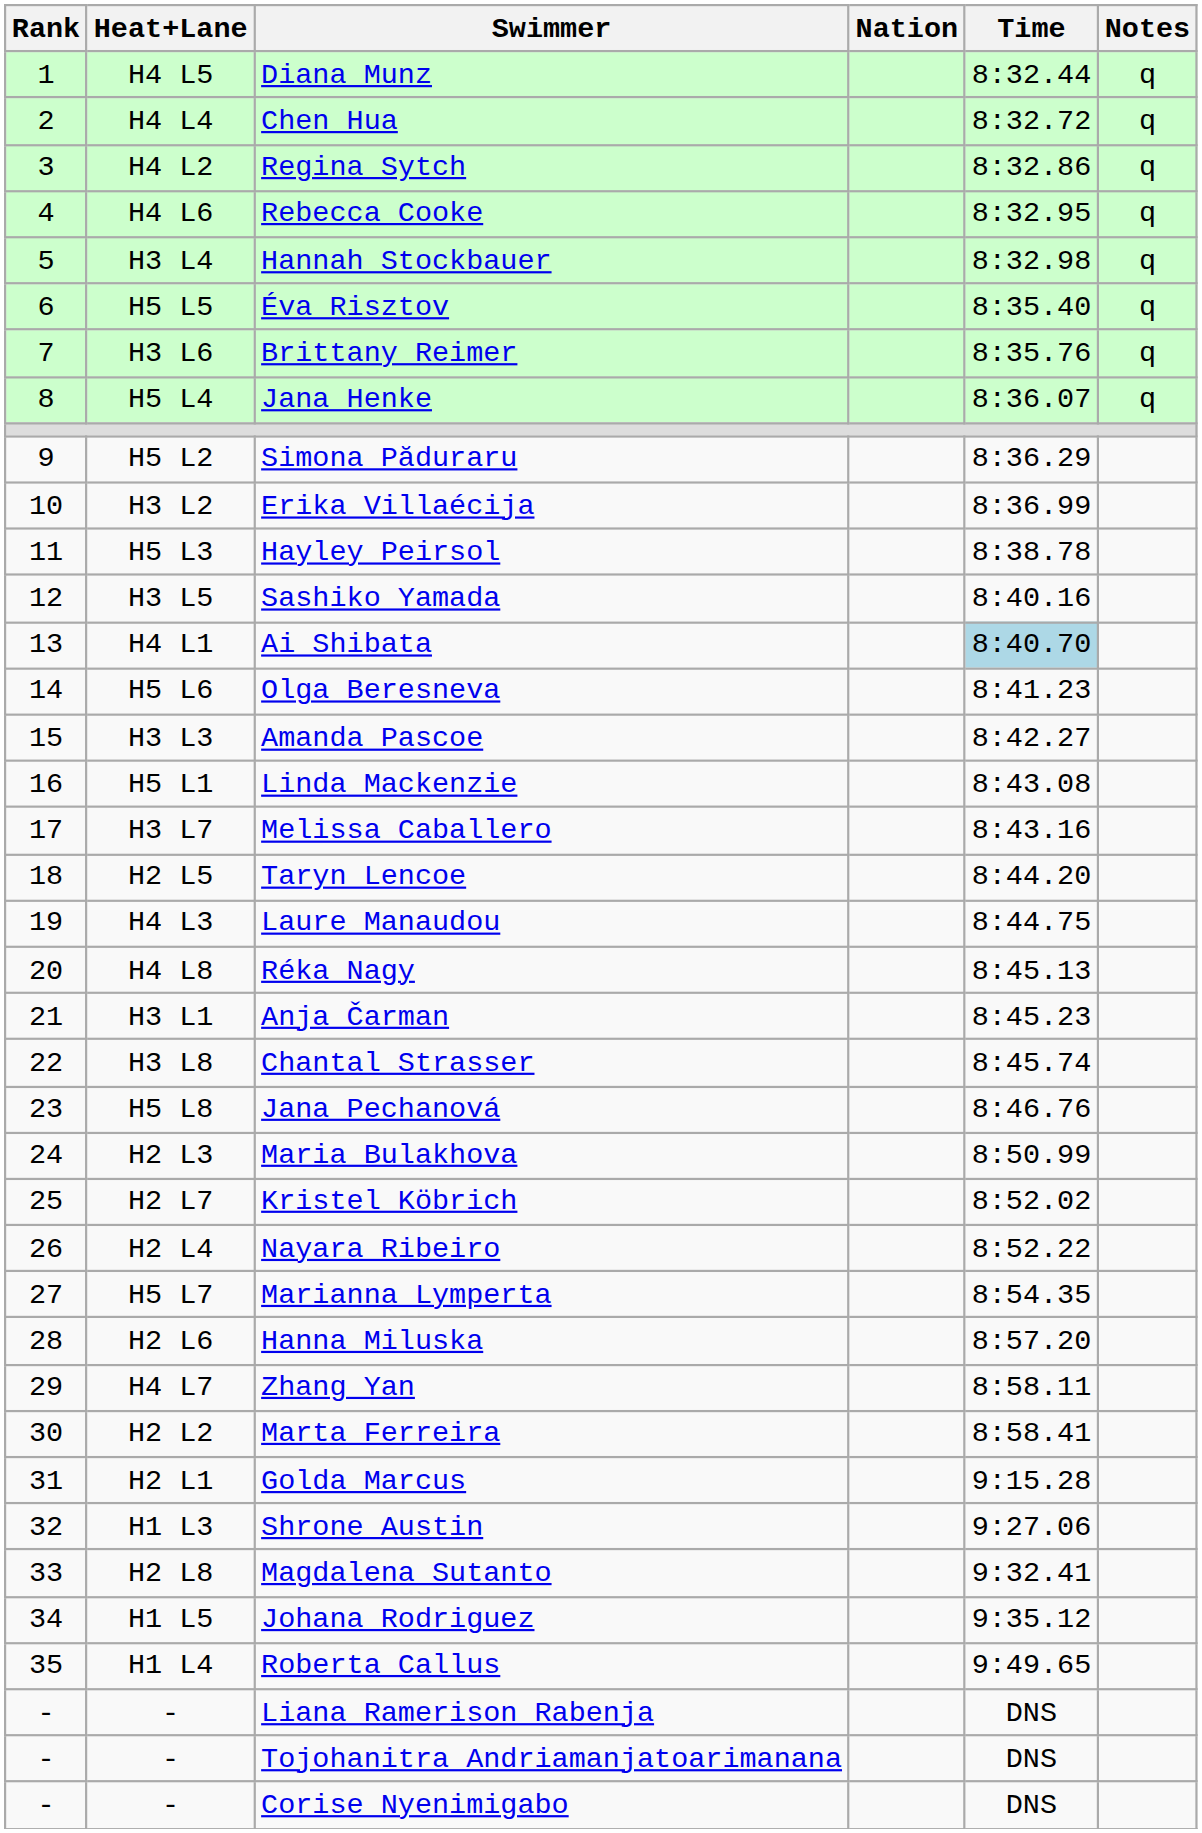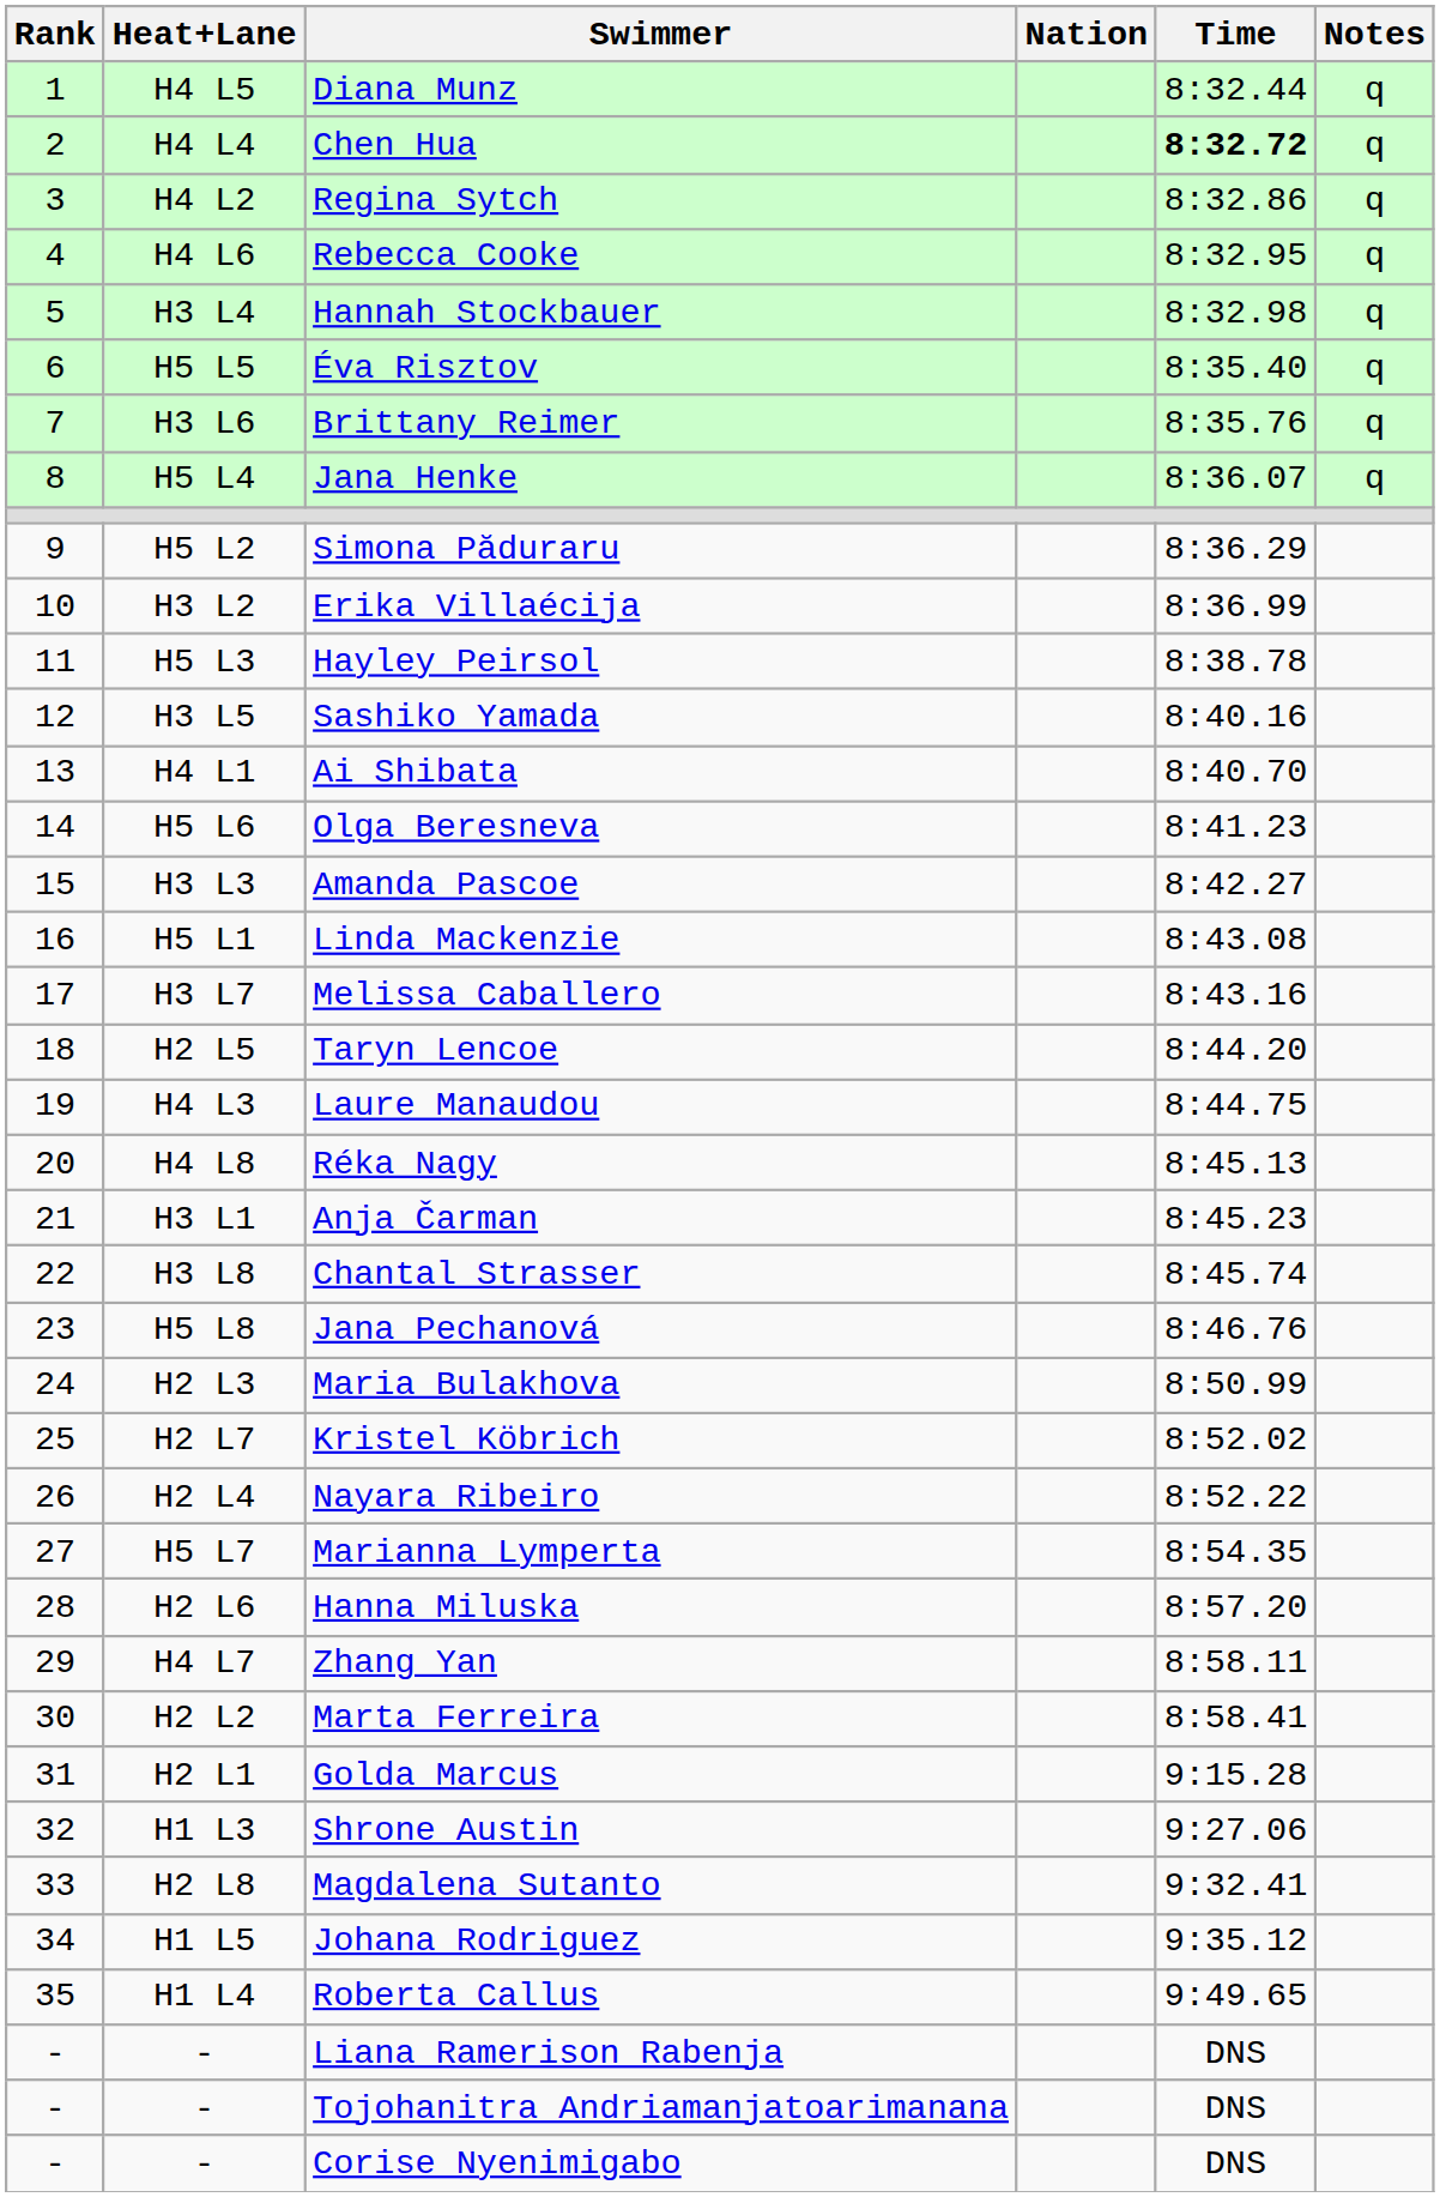Chen Hua | Time: normal -> bold
Ai Shibata | Time: lightblue background -> no background
